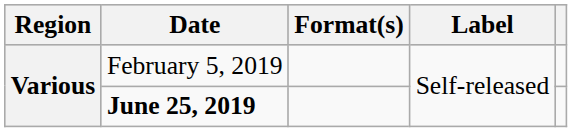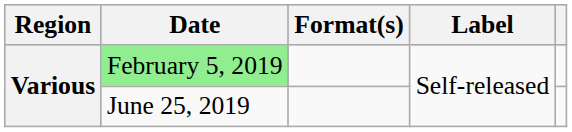February 5, 2019 | Date: no background -> lightgreen background
June 25, 2019 | Date: bold -> normal
